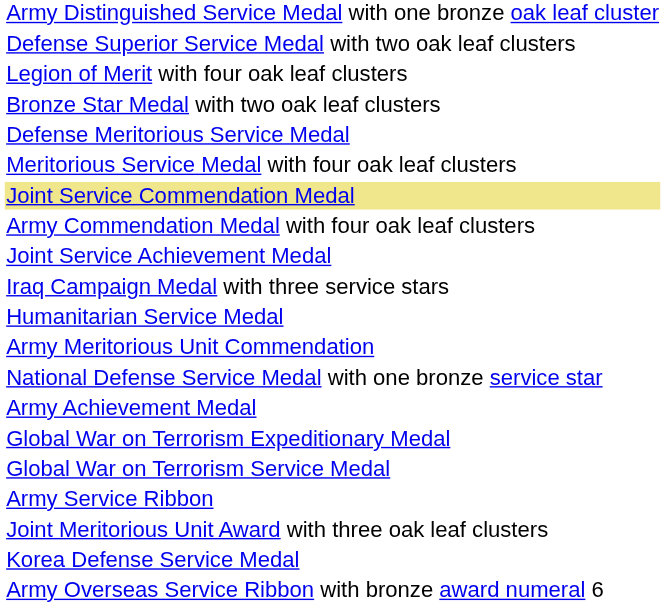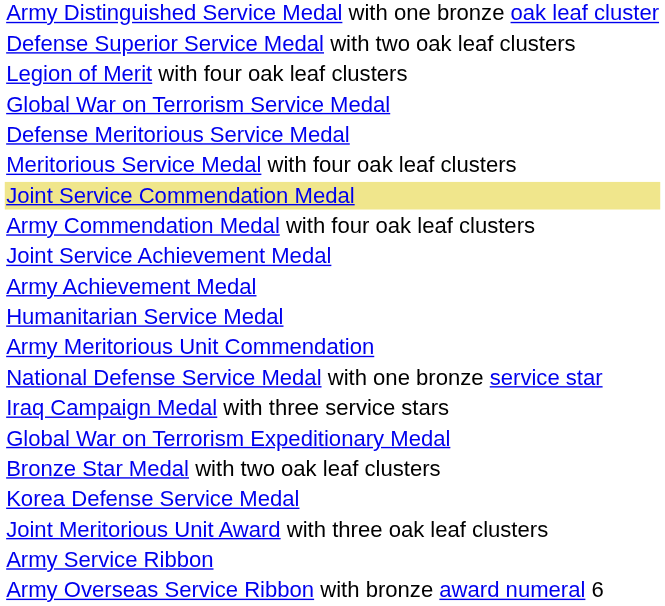row 4 | column 1: Bronze Star Medal with two oak leaf clusters -> Global War on Terrorism Service Medal
row 10 | column 1: Iraq Campaign Medal with three service stars -> Army Achievement Medal
row 14 | column 1: Army Achievement Medal -> Iraq Campaign Medal with three service stars
row 16 | column 1: Global War on Terrorism Service Medal -> Bronze Star Medal with two oak leaf clusters
row 17 | column 1: Army Service Ribbon -> Korea Defense Service Medal
row 19 | column 1: Korea Defense Service Medal -> Army Service Ribbon
